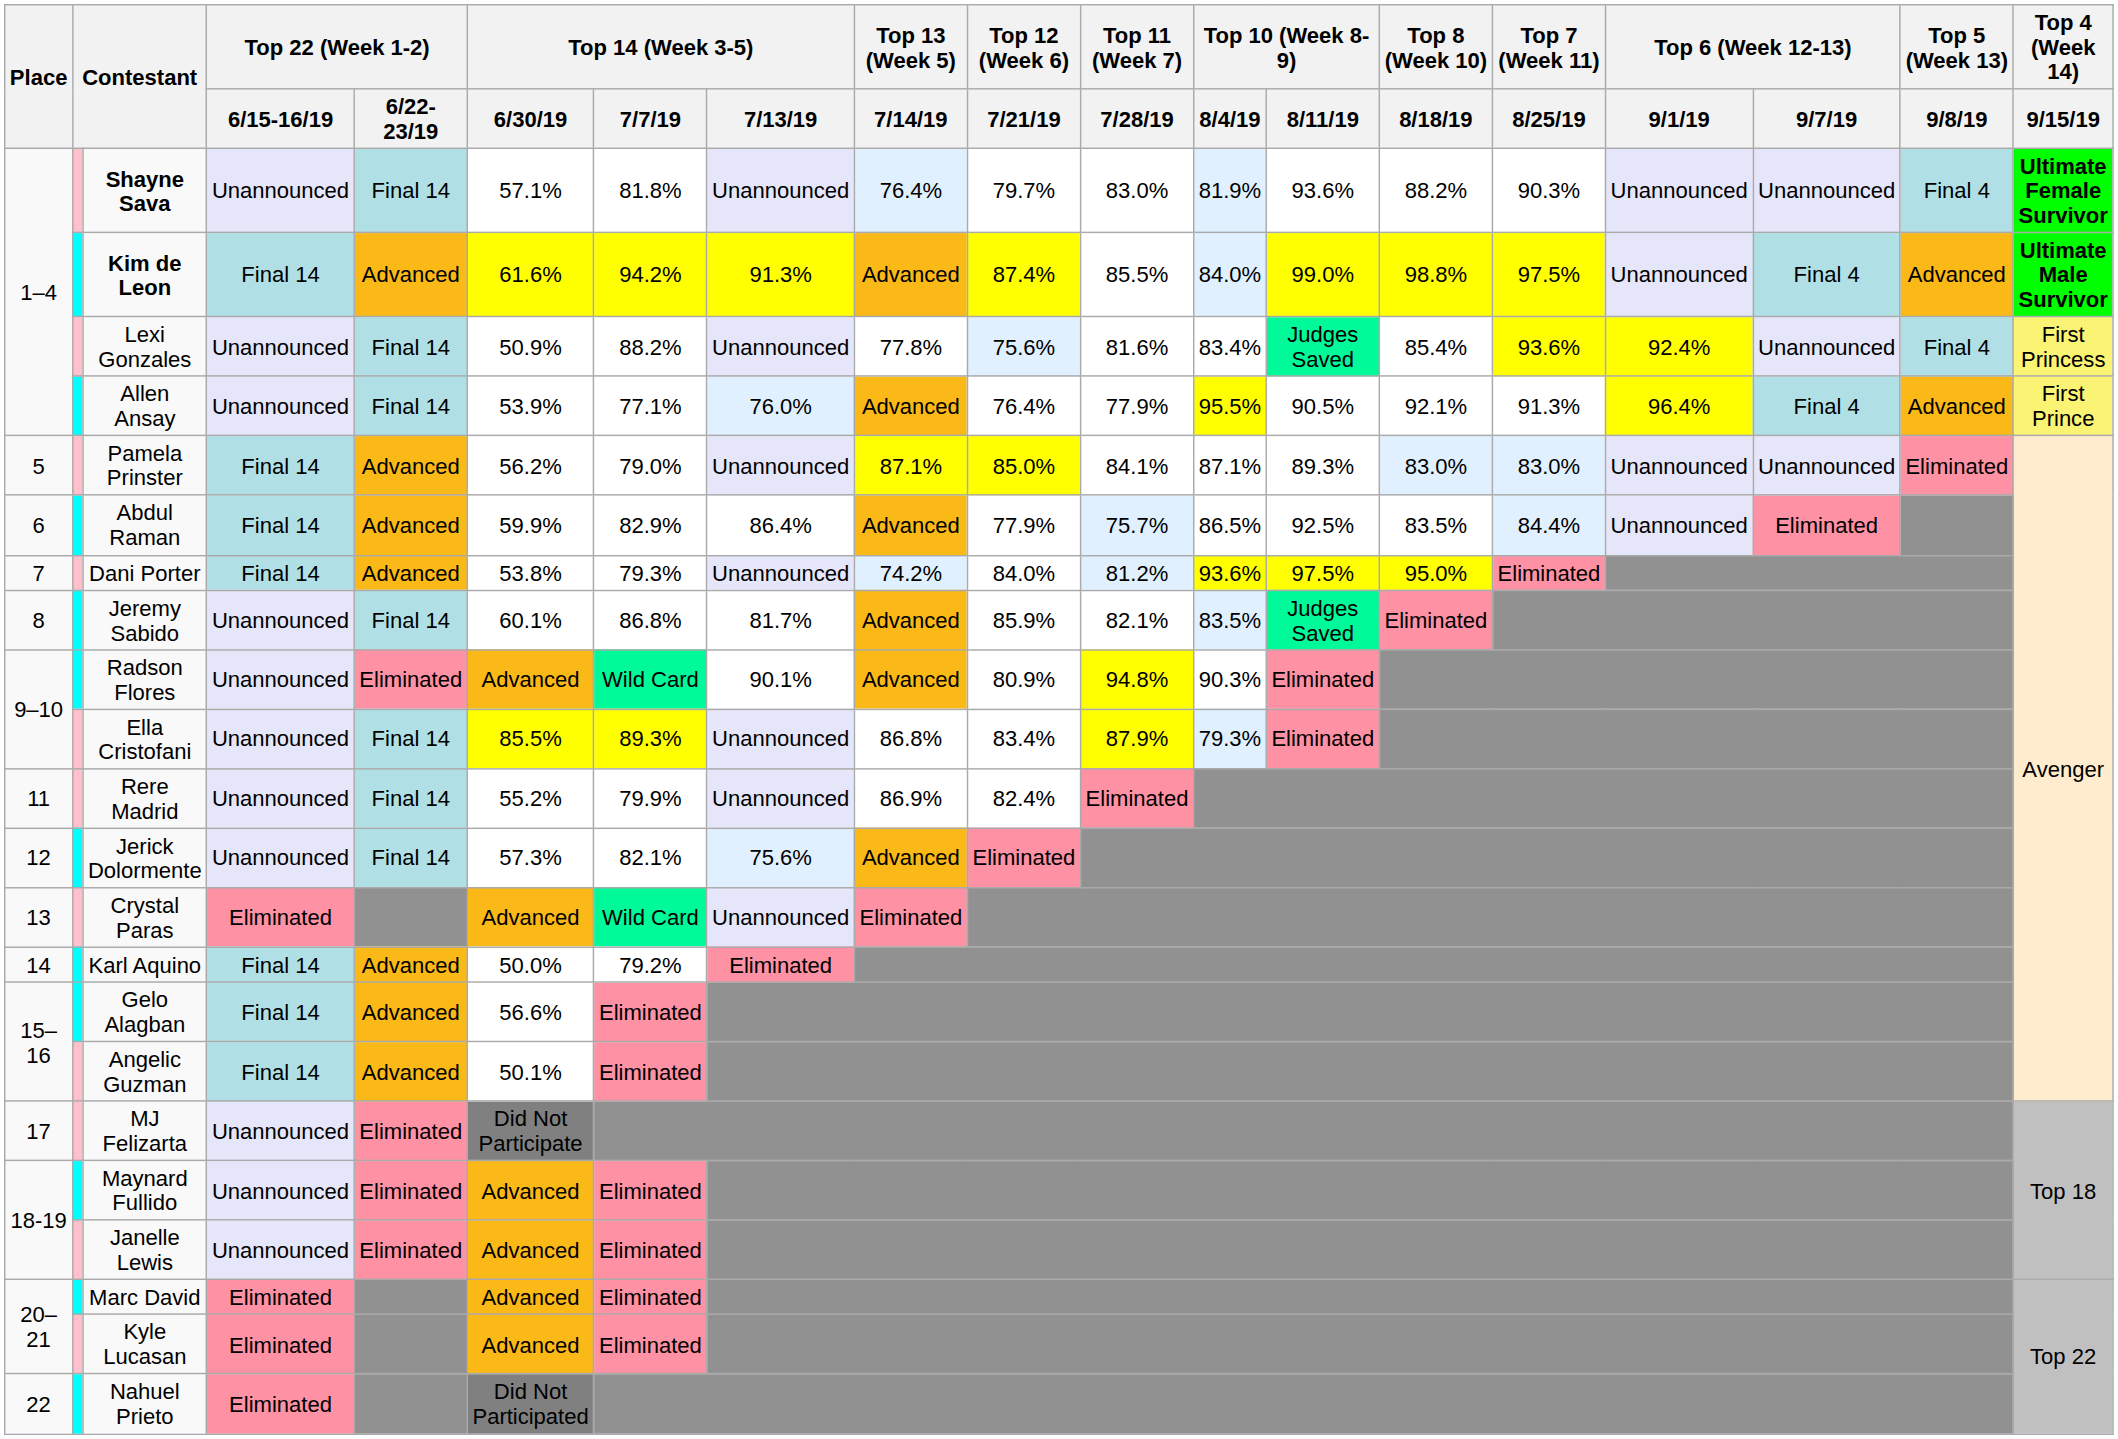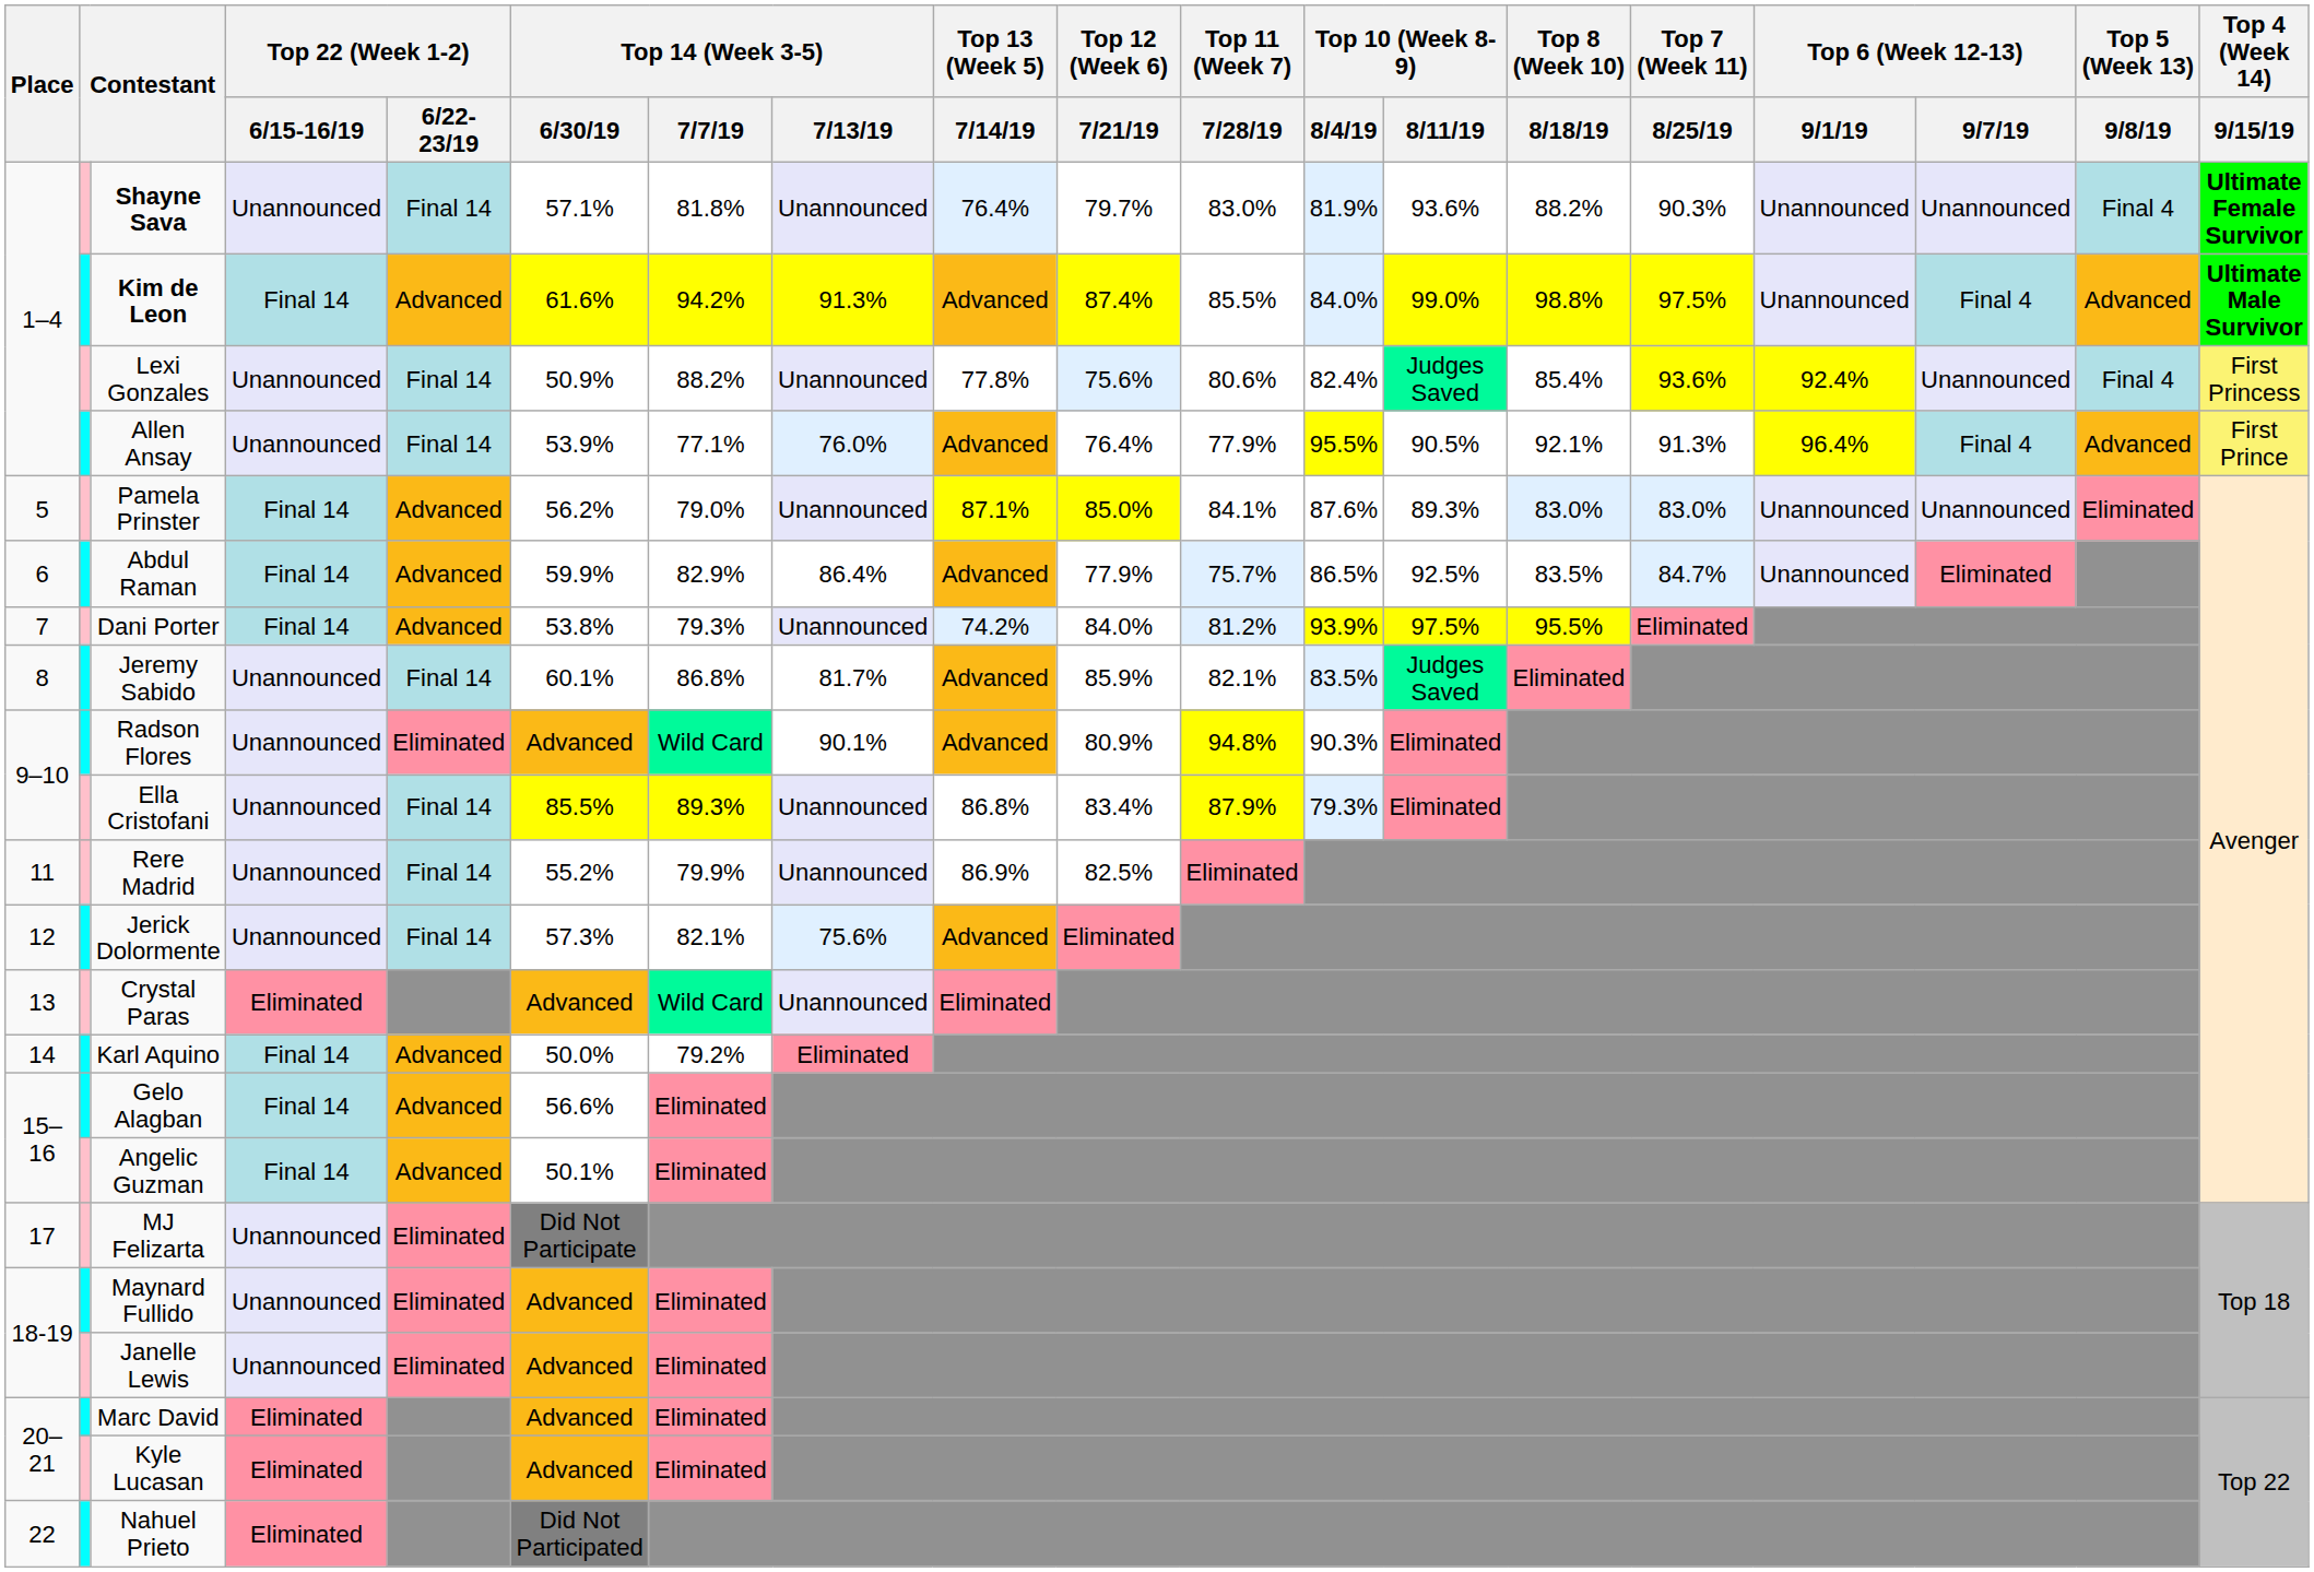Lexi Gonzales | Top 11 (Week 7) / 7/28/19: 81.6% -> 80.6%
Lexi Gonzales | Top 10 (Week 8-9) / 8/4/19: 83.4% -> 82.4%
Pamela Prinster | Top 10 (Week 8-9) / 8/4/19: 87.1% -> 87.6%
Abdul Raman | Top 7 (Week 11) / 8/25/19: 84.4% -> 84.7%
Dani Porter | Top 10 (Week 8-9) / 8/4/19: 93.6% -> 93.9%
Dani Porter | Top 8 (Week 10) / 8/18/19: 95.0% -> 95.5%
Rere Madrid | Top 12 (Week 6) / 7/21/19: 82.4% -> 82.5%
